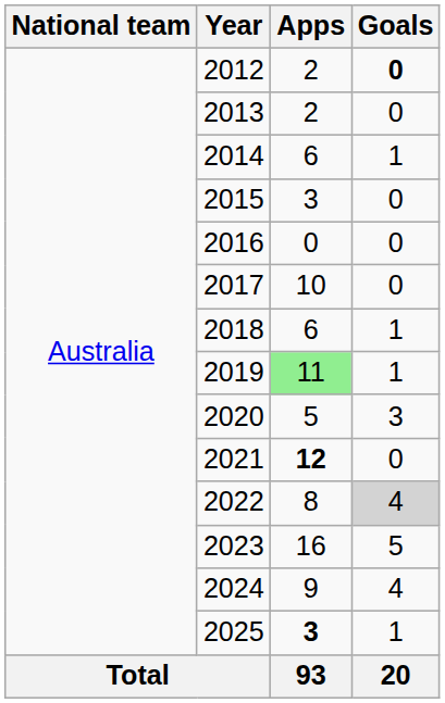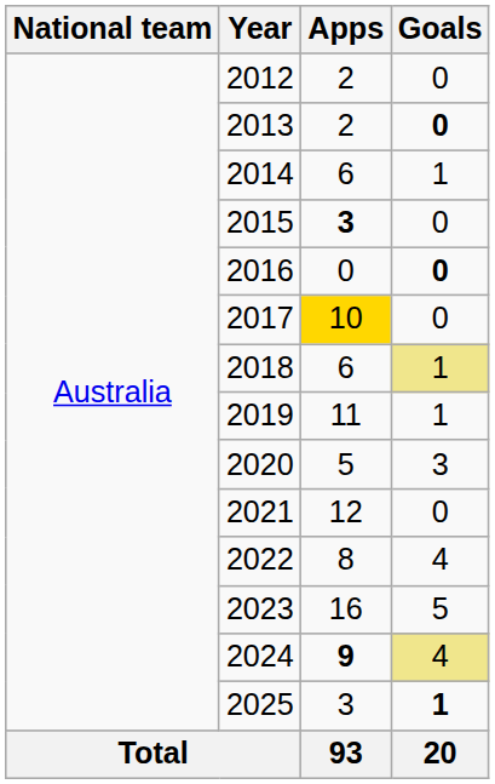2012 | Goals: bold -> normal
2013 | Goals: normal -> bold
2015 | Apps: normal -> bold
2016 | Goals: normal -> bold
2017 | Apps: no background -> gold background
2018 | Goals: no background -> khaki background
2019 | Apps: lightgreen background -> no background
2021 | Apps: bold -> normal
2022 | Goals: lightgrey background -> no background
2024 | Apps: normal -> bold
2024 | Goals: no background -> khaki background
2025 | Apps: bold -> normal
2025 | Goals: normal -> bold
